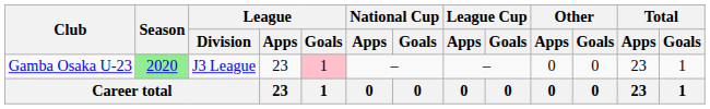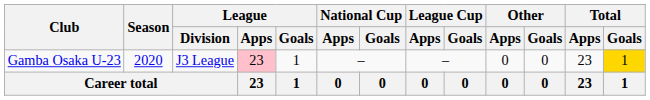Gamba Osaka U-23 | Season: lightgreen background -> no background
Gamba Osaka U-23 | League / Apps: no background -> pink background
Gamba Osaka U-23 | League / Goals: pink background -> no background
Gamba Osaka U-23 | Total / Goals: no background -> gold background
